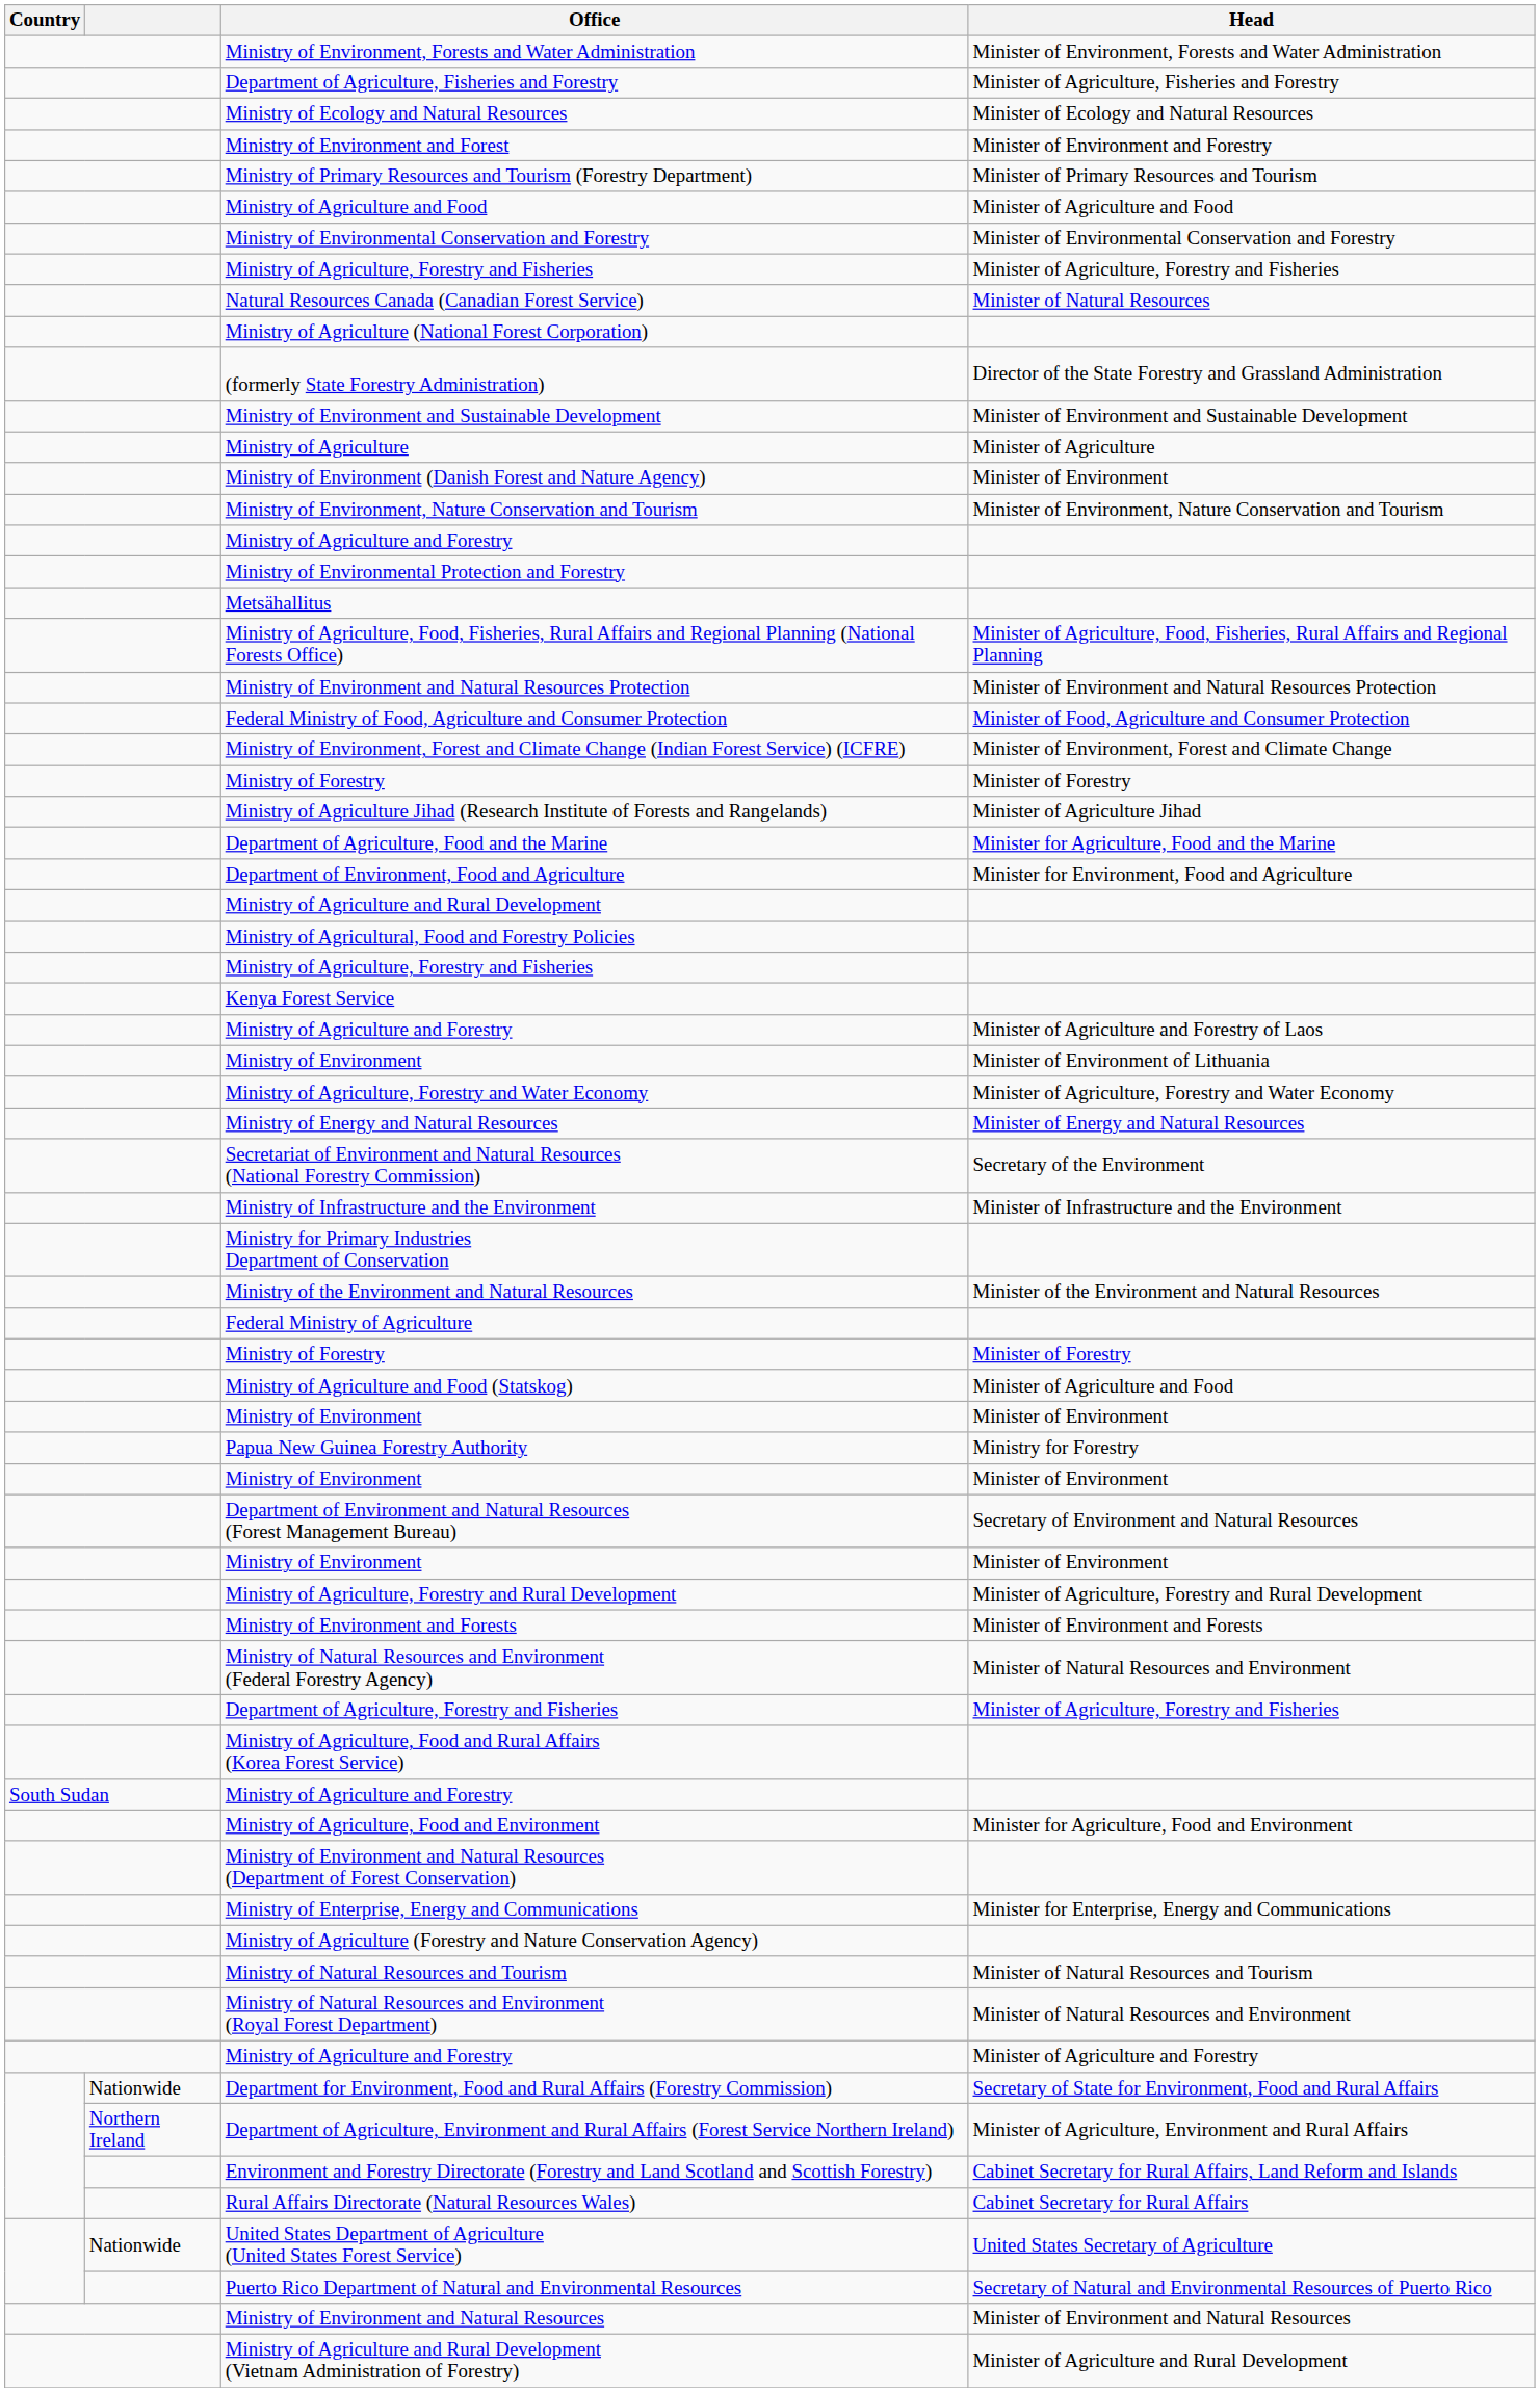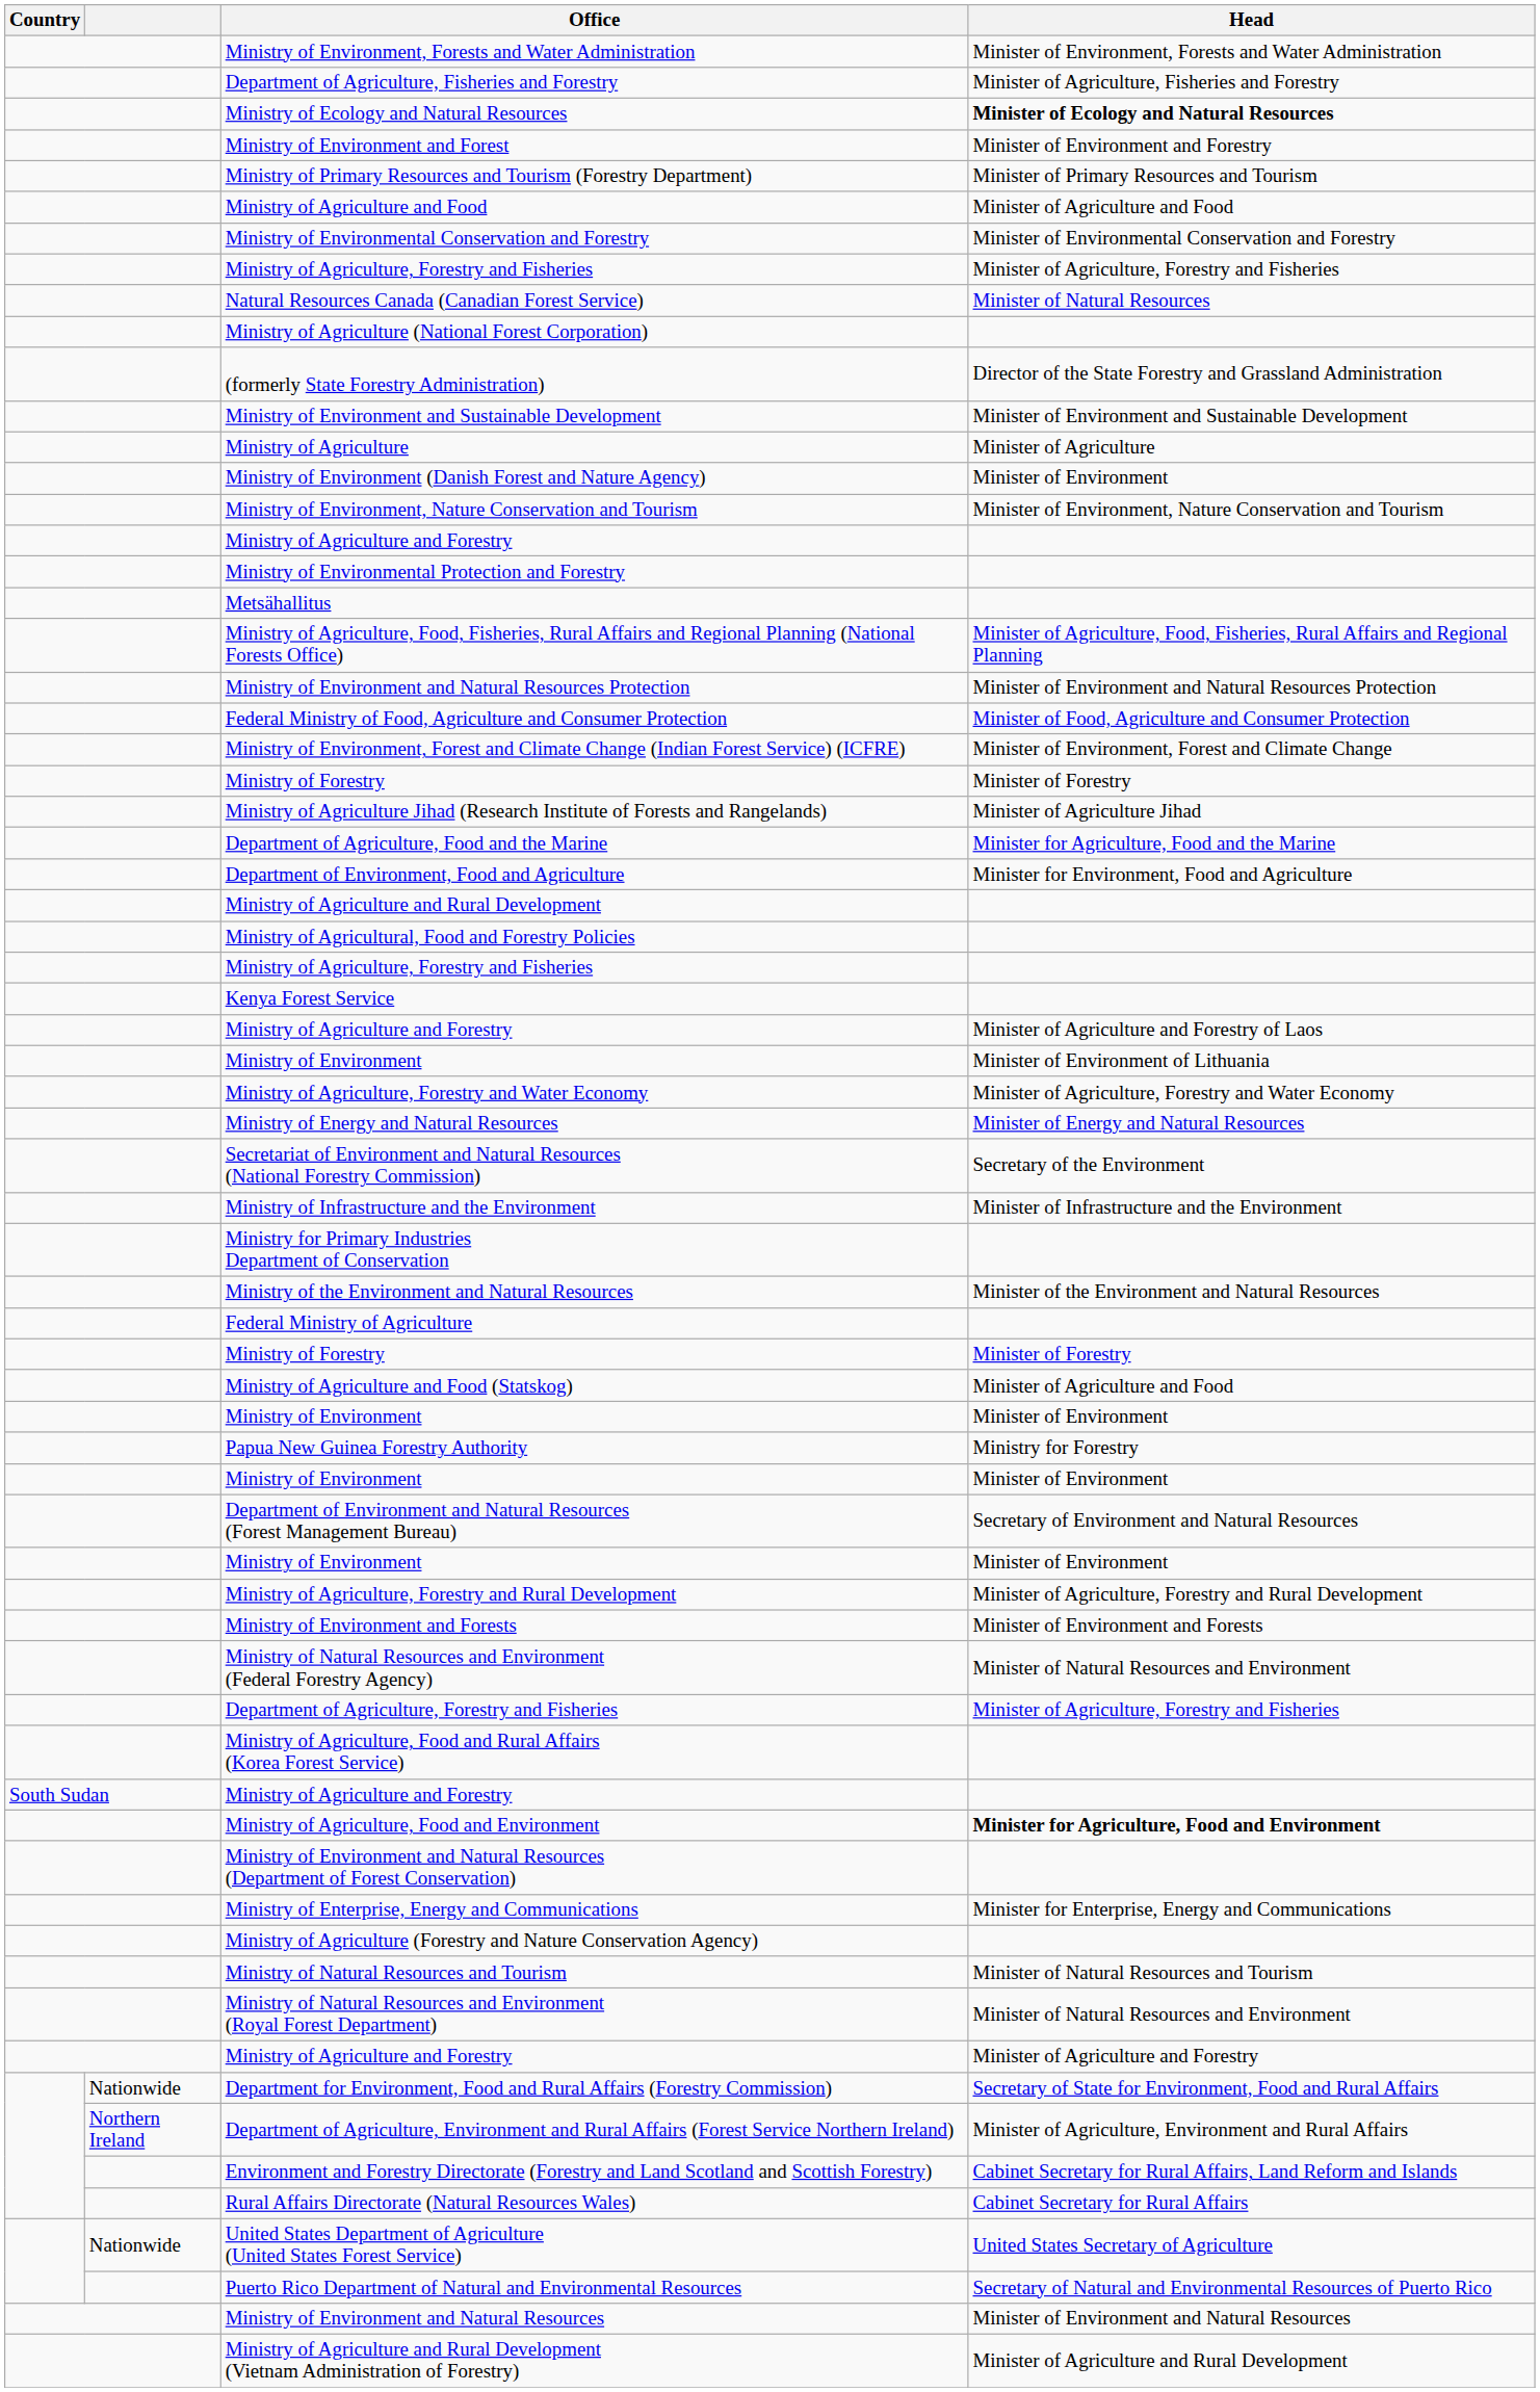Ministry of Ecology and Natural Resources | Head: normal -> bold
Ministry of Agriculture, Food and Environment | Head: normal -> bold
